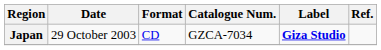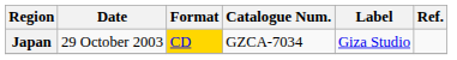Japan | Format: no background -> gold background
Japan | Label: bold -> normal
